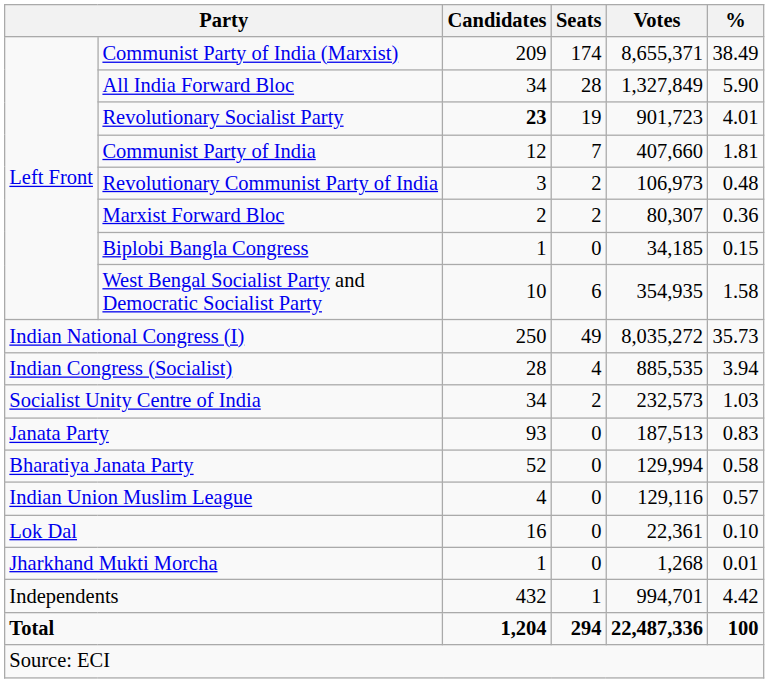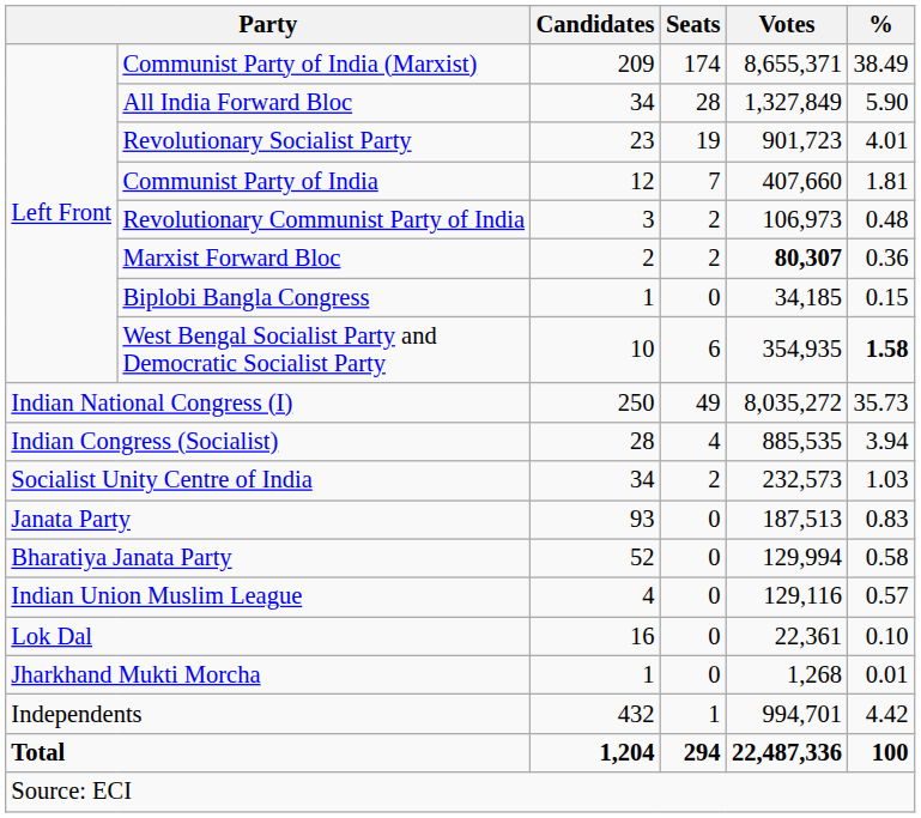Revolutionary Socialist Party | Candidates: bold -> normal
Marxist Forward Bloc | Votes: normal -> bold
West Bengal Socialist Party and Democratic Socialist Party | %: normal -> bold
